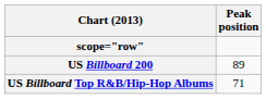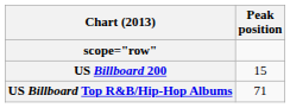US Billboard 200 | Peak position: 89 -> 15
